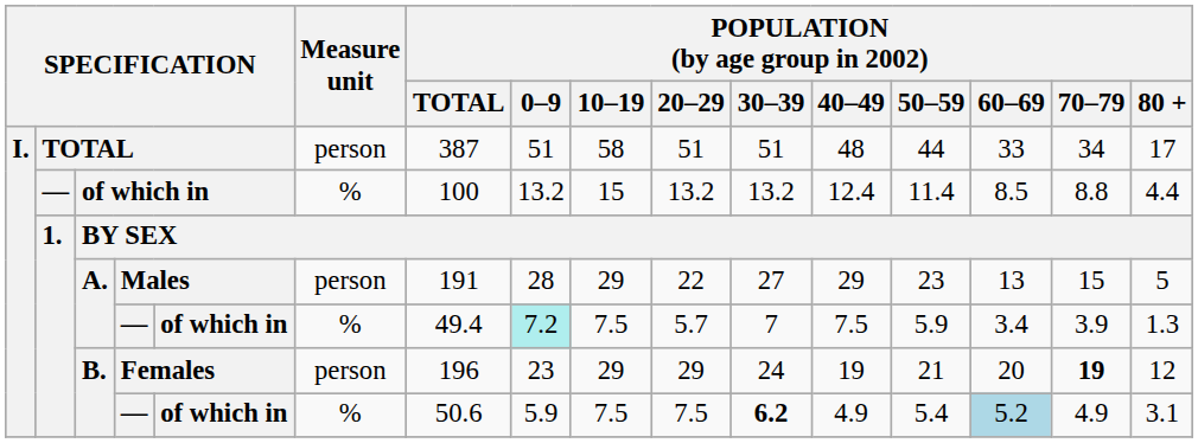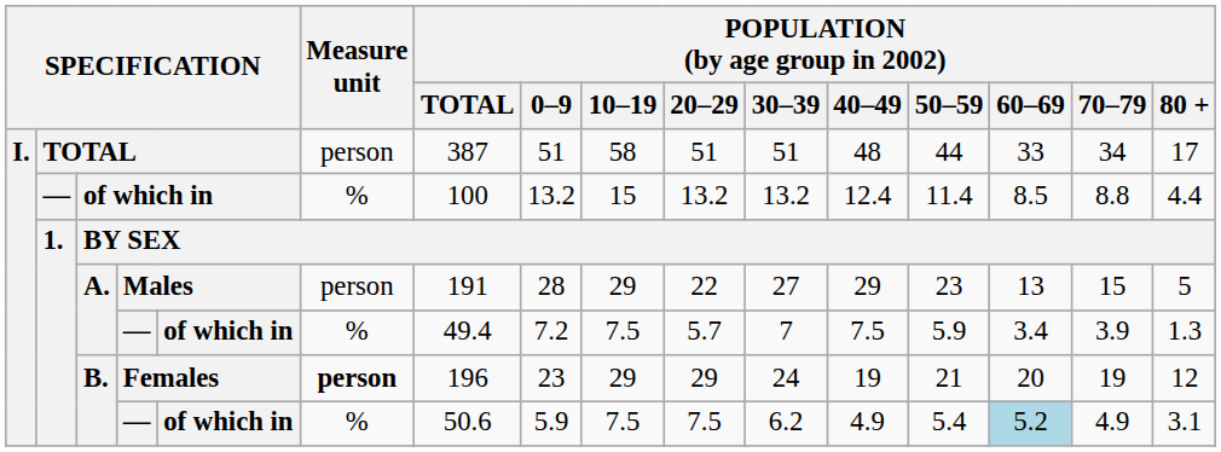A. / — | POPULATION (by age group in 2002) / 0–9: paleturquoise background -> no background
Females | Measure unit: normal -> bold
Females | POPULATION (by age group in 2002) / 70–79: bold -> normal
B. / — | POPULATION (by age group in 2002) / 30–39: bold -> normal
